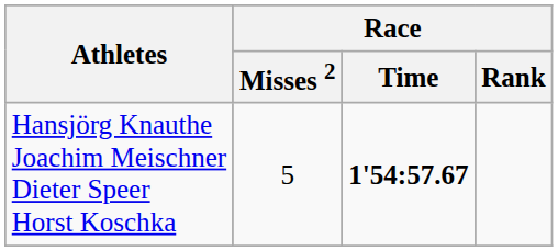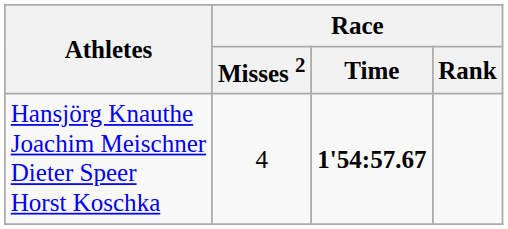row 3 | Race / Misses 2: 5 -> 4
